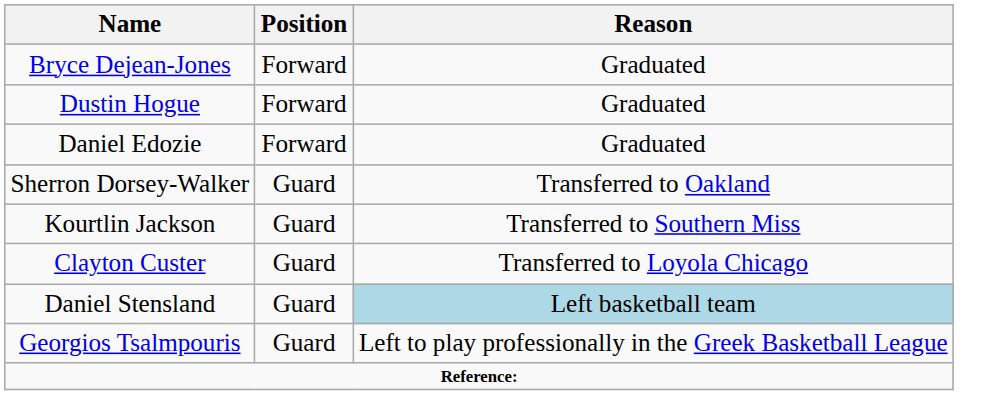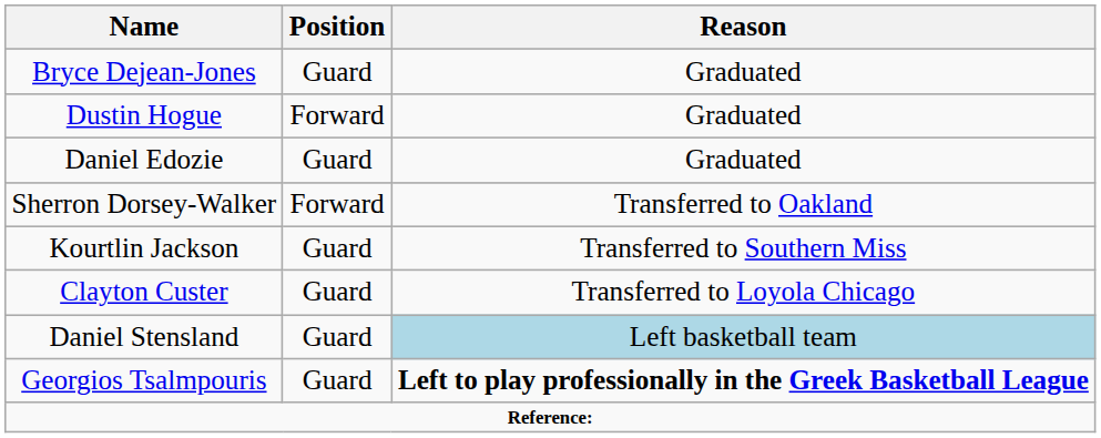Bryce Dejean-Jones | Position: Forward -> Guard
Daniel Edozie | Position: Forward -> Guard
Sherron Dorsey-Walker | Position: Guard -> Forward
Georgios Tsalmpouris | Reason: normal -> bold
